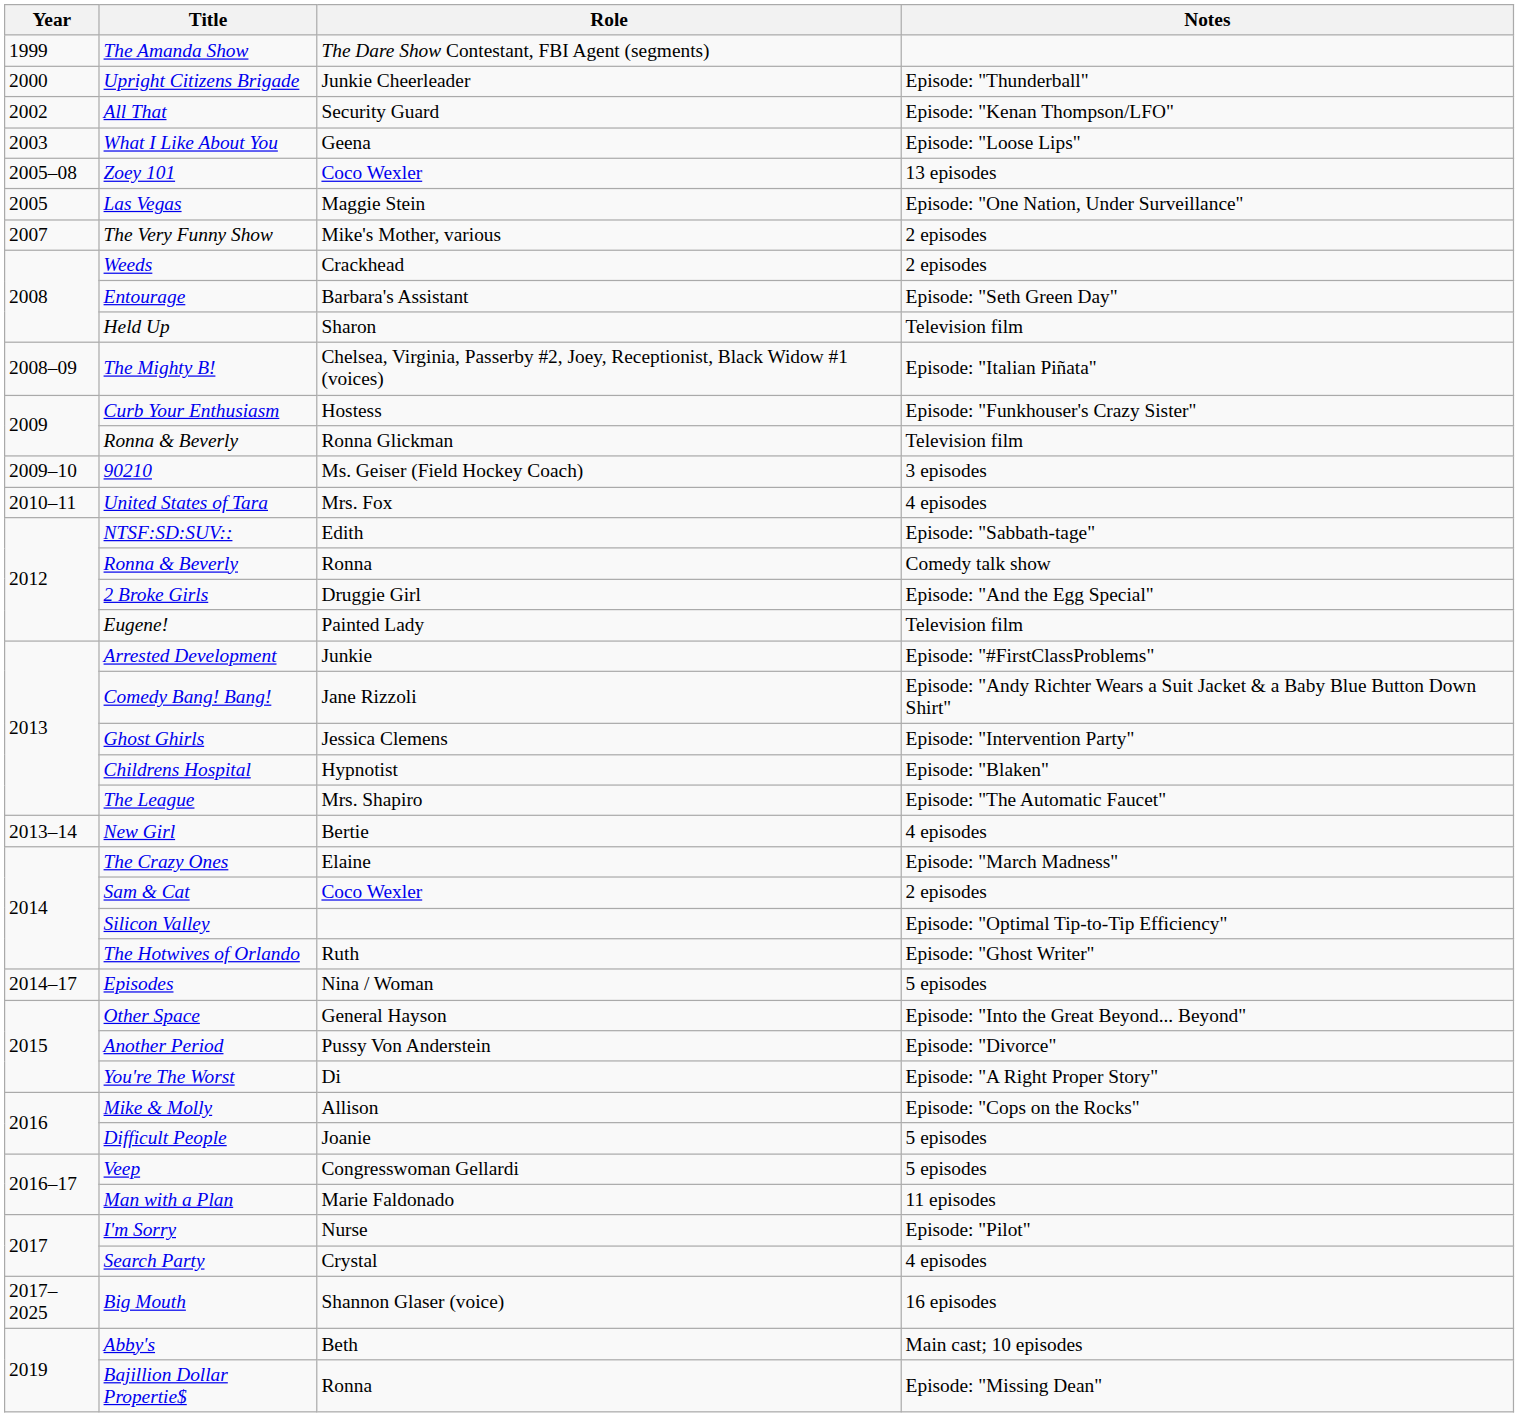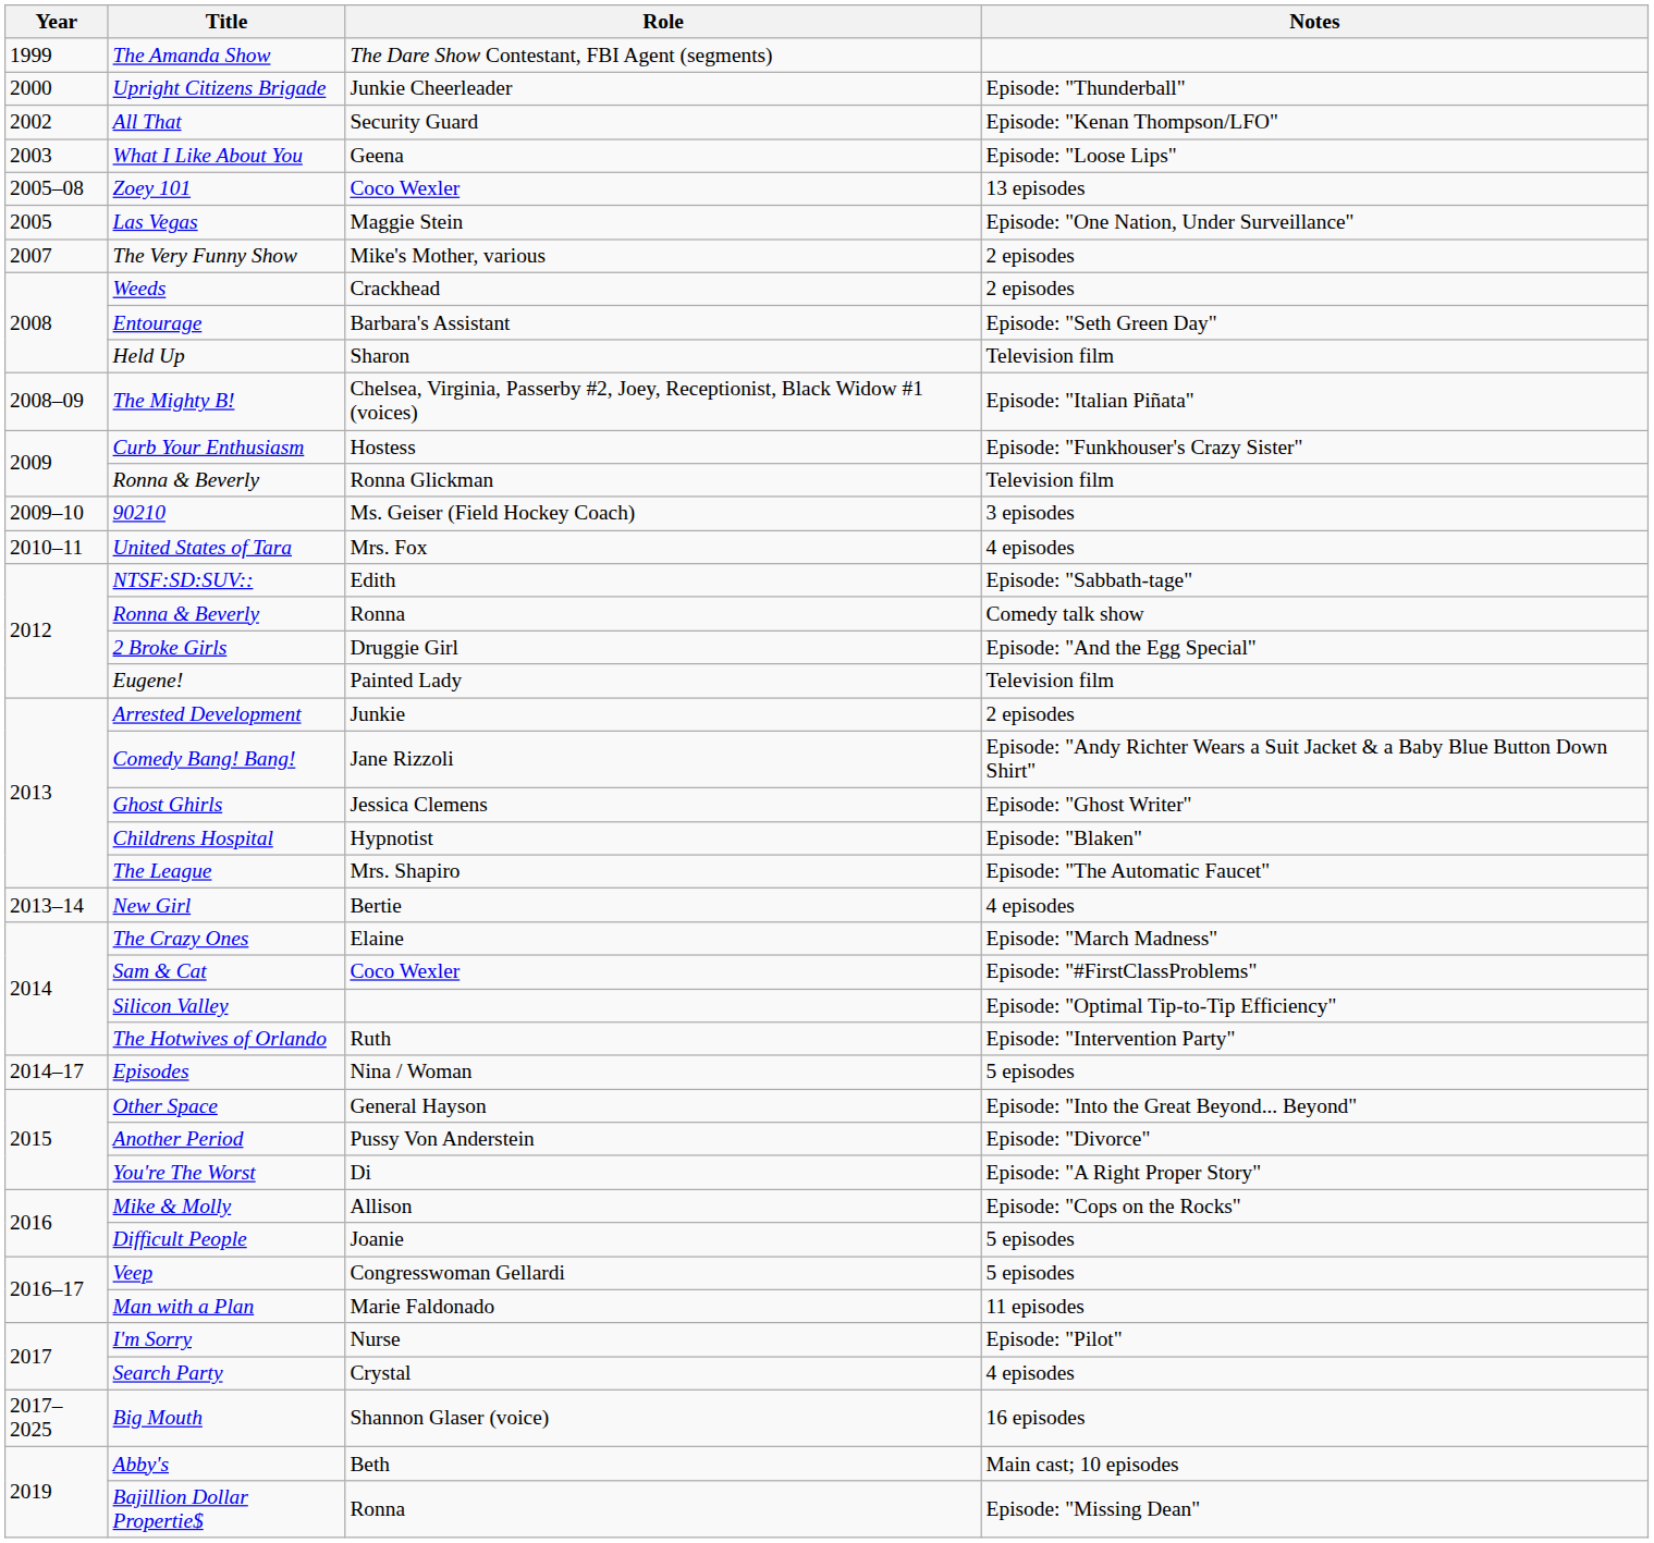Arrested Development | Notes: Episode: "#FirstClassProblems" -> 2 episodes
Ghost Ghirls | Notes: Episode: "Intervention Party" -> Episode: "Ghost Writer"
Sam & Cat | Notes: 2 episodes -> Episode: "#FirstClassProblems"
The Hotwives of Orlando | Notes: Episode: "Ghost Writer" -> Episode: "Intervention Party"
